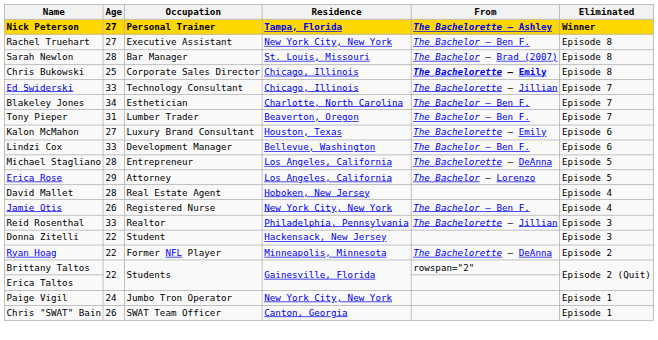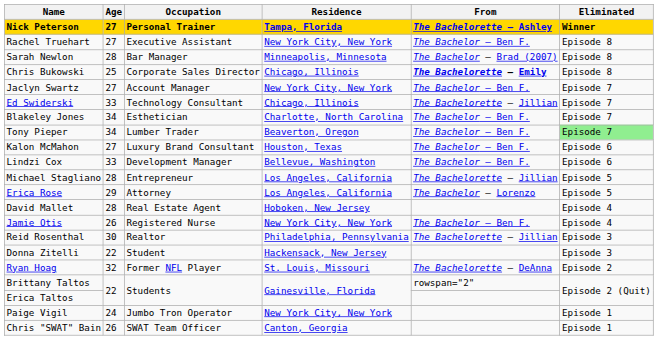Sarah Newlon | Residence: St. Louis, Missouri -> Minneapolis, Minnesota
+ row: Jaclyn Swartz | 27 | Account Manager | New York City, New York | The Bachelor – Ben F. | Episode 7
Tony Pieper | Age: 31 -> 34
Tony Pieper | Eliminated: no background -> lightgreen background
Kalon McMahon | From: The Bachelorette – Emily -> The Bachelor – Ben F.
Michael Stagliano | From: The Bachelorette – DeAnna -> The Bachelorette – Jillian
Reid Rosenthal | Age: 33 -> 30
Ryan Hoag | Age: 22 -> 32
Ryan Hoag | Residence: Minneapolis, Minnesota -> St. Louis, Missouri
